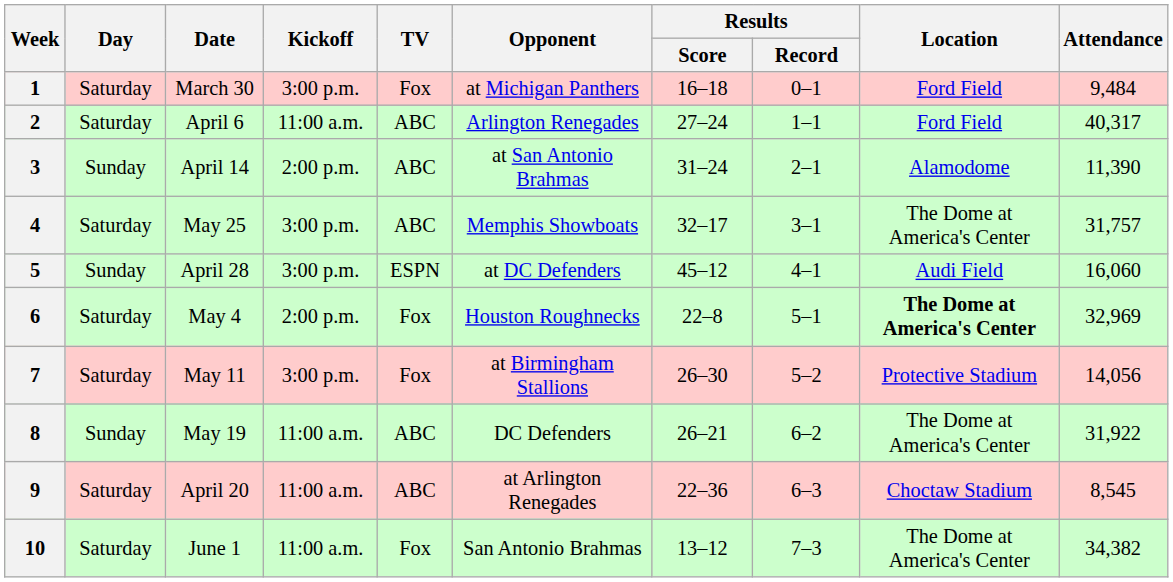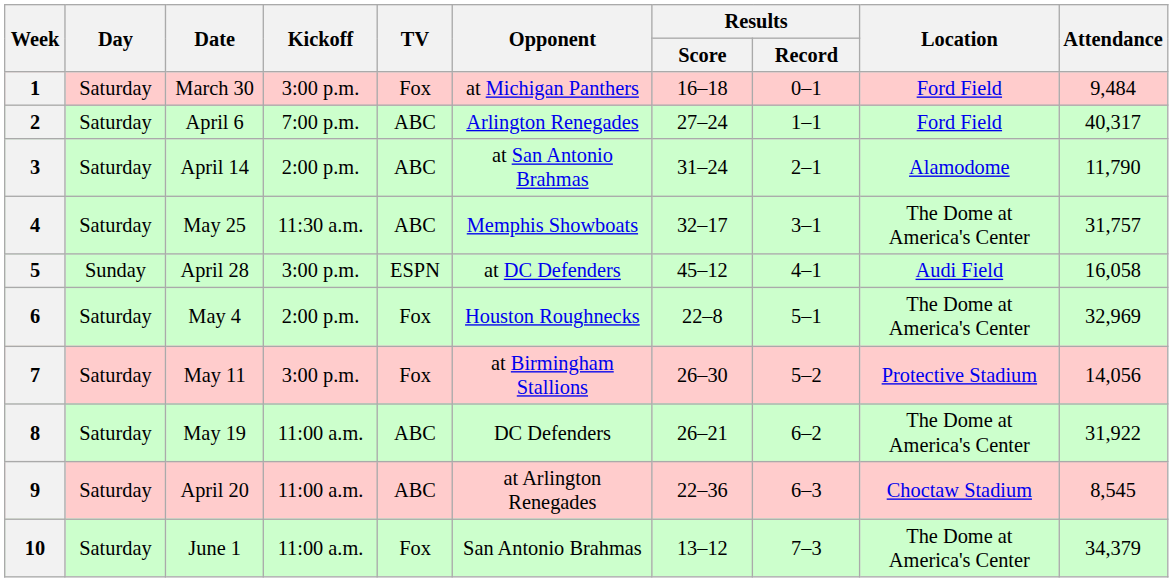2 | Kickoff: 11:00 a.m. -> 7:00 p.m.
3 | Day: Sunday -> Saturday
3 | Attendance: 11,390 -> 11,790
4 | Kickoff: 3:00 p.m. -> 11:30 a.m.
5 | Attendance: 16,060 -> 16,058
6 | Location: bold -> normal
8 | Day: Sunday -> Saturday
10 | Attendance: 34,382 -> 34,379
